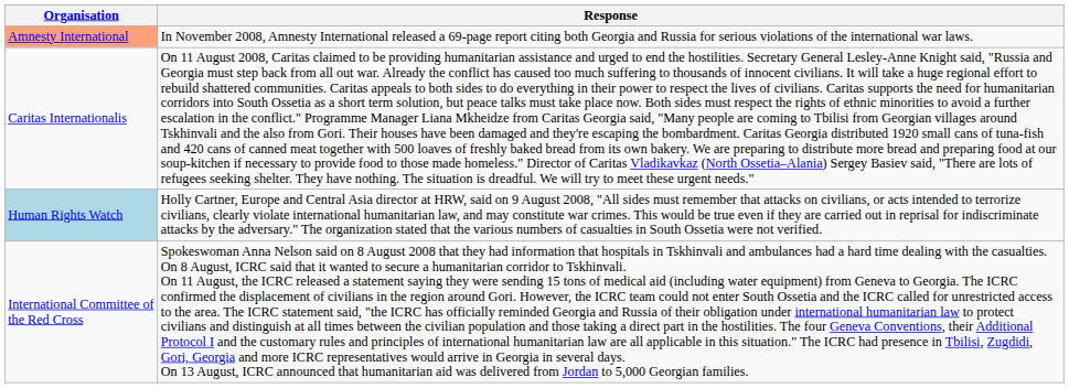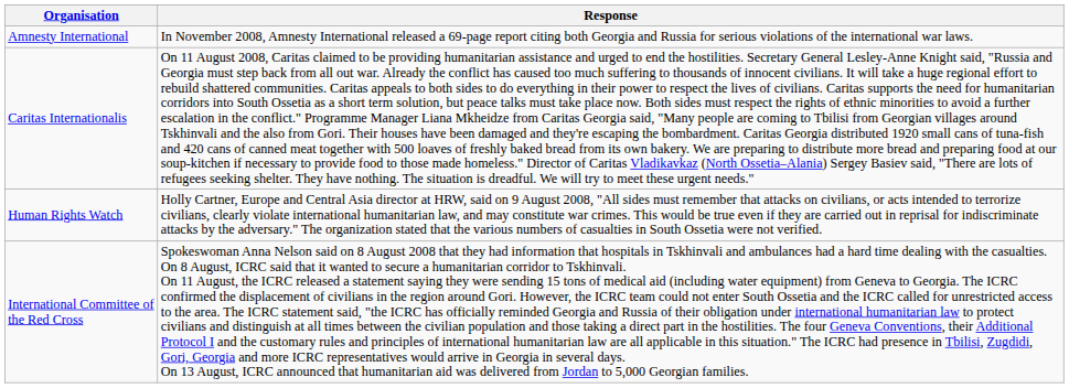Amnesty International | Organisation: lightsalmon background -> no background
Human Rights Watch | Organisation: lightblue background -> no background
